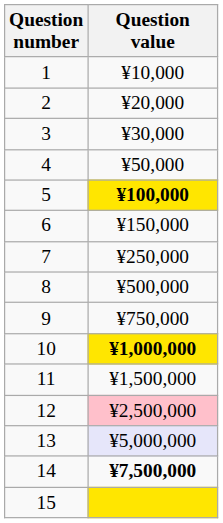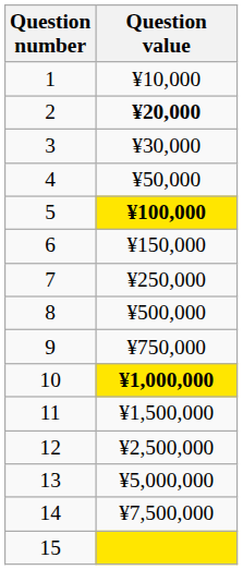2 | Question value: normal -> bold
12 | Question value: pink background -> no background
13 | Question value: lavender background -> no background
14 | Question value: bold -> normal
